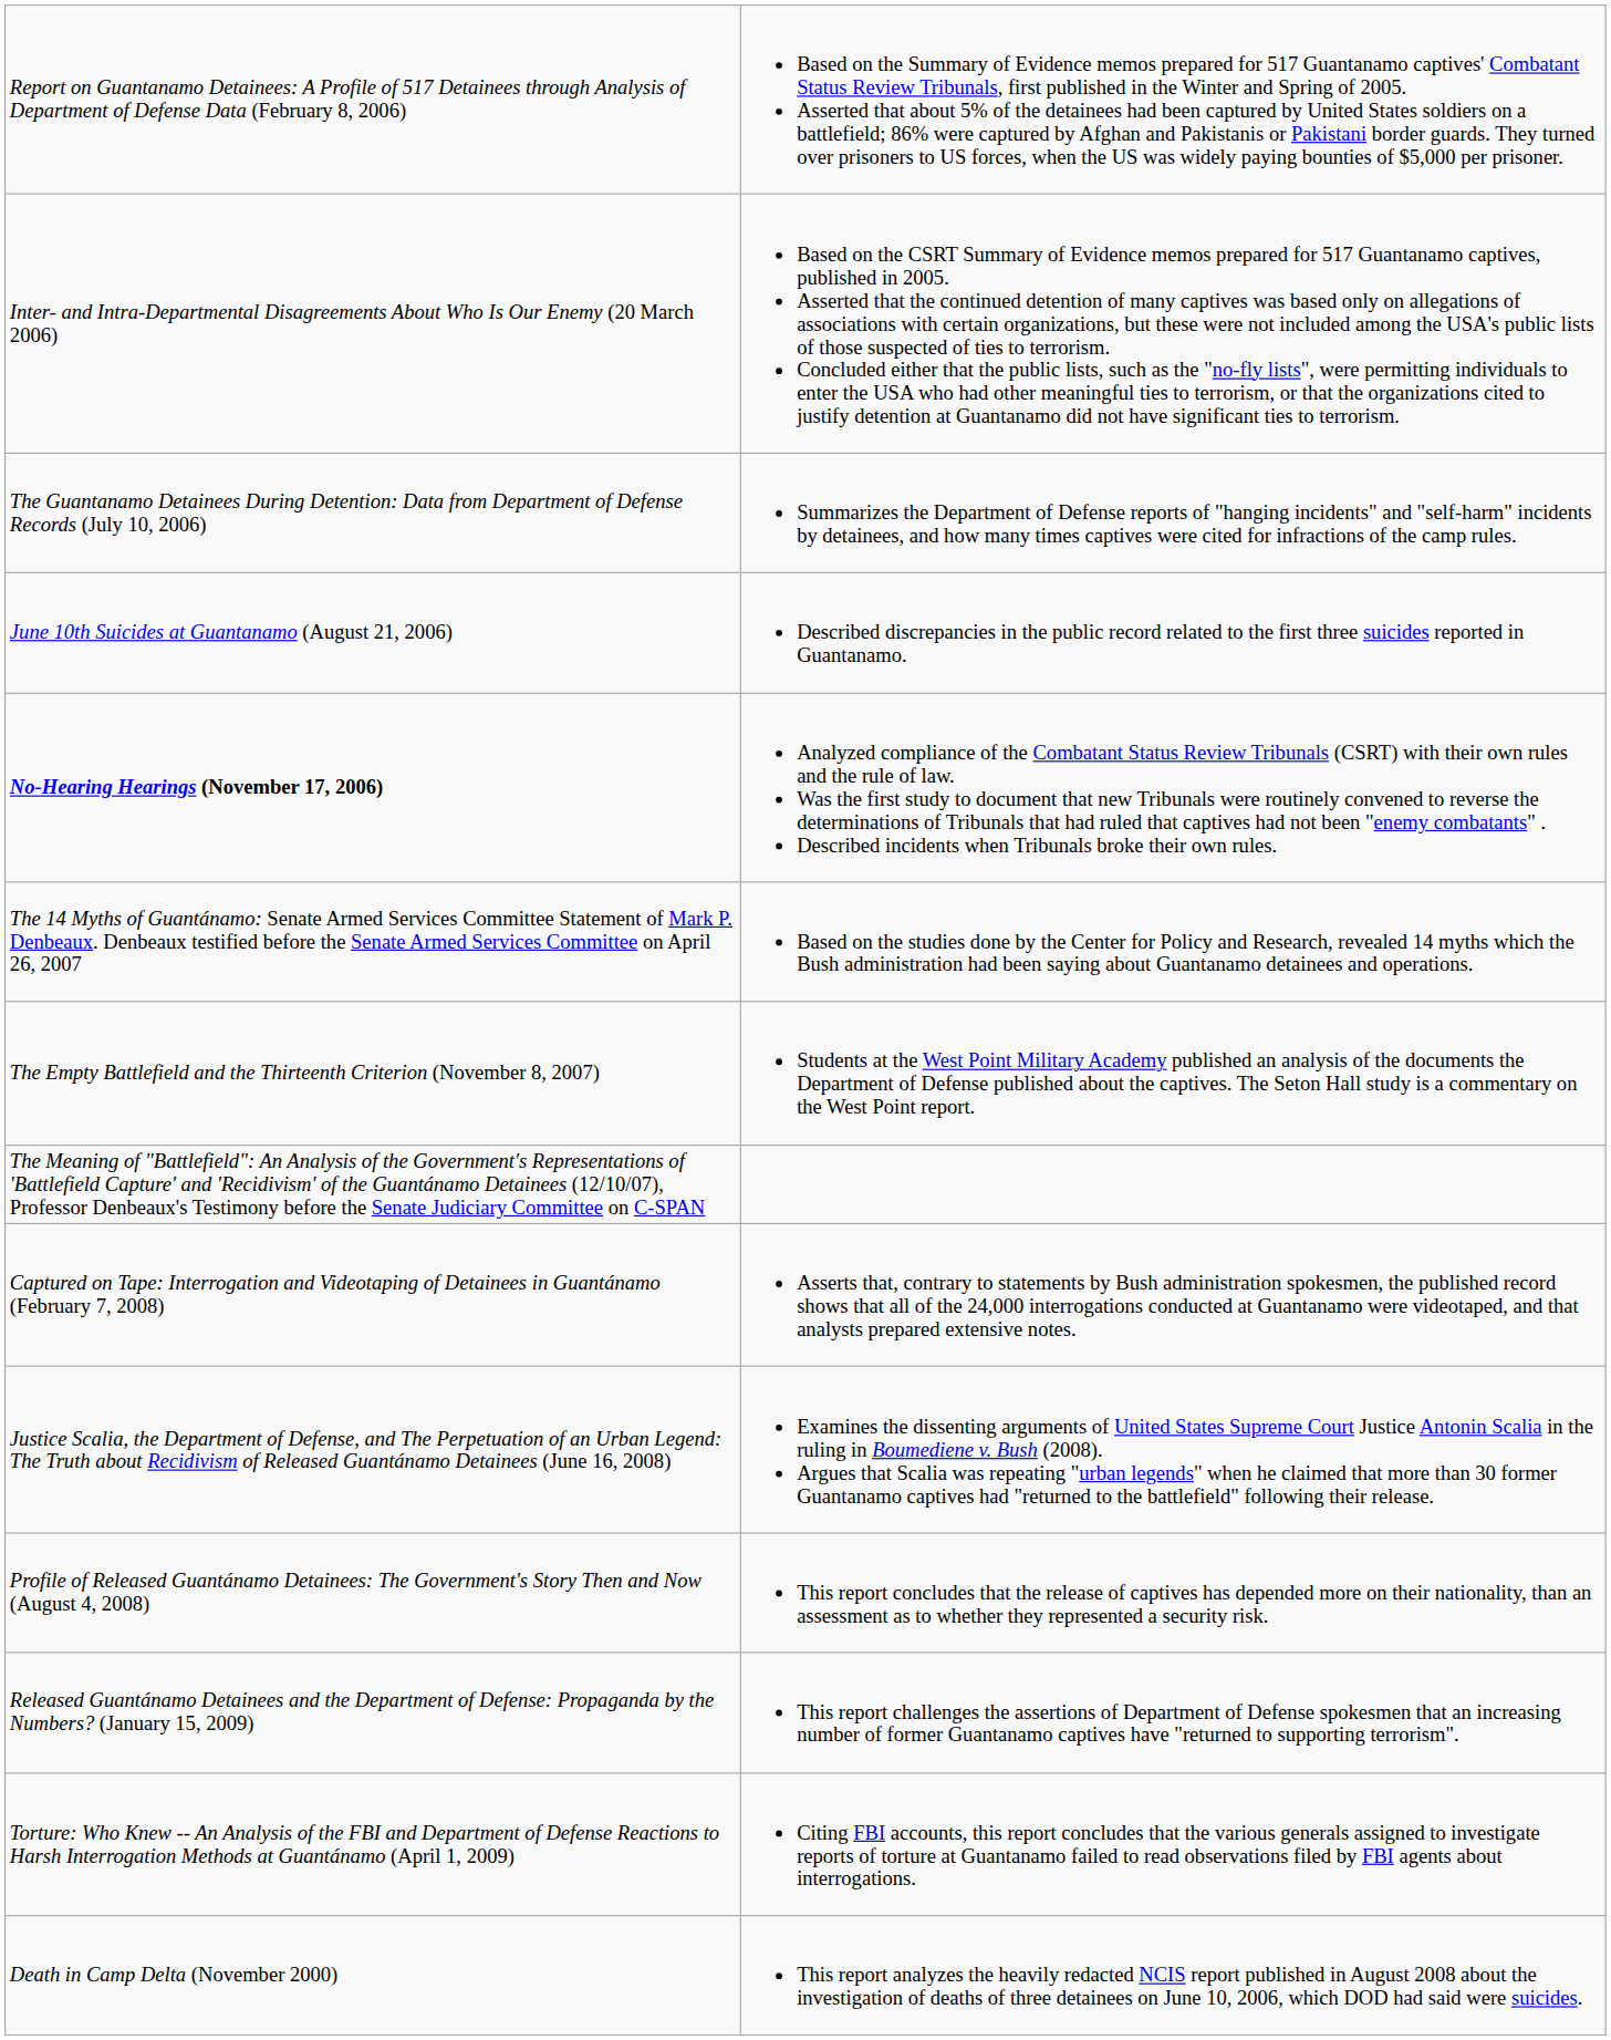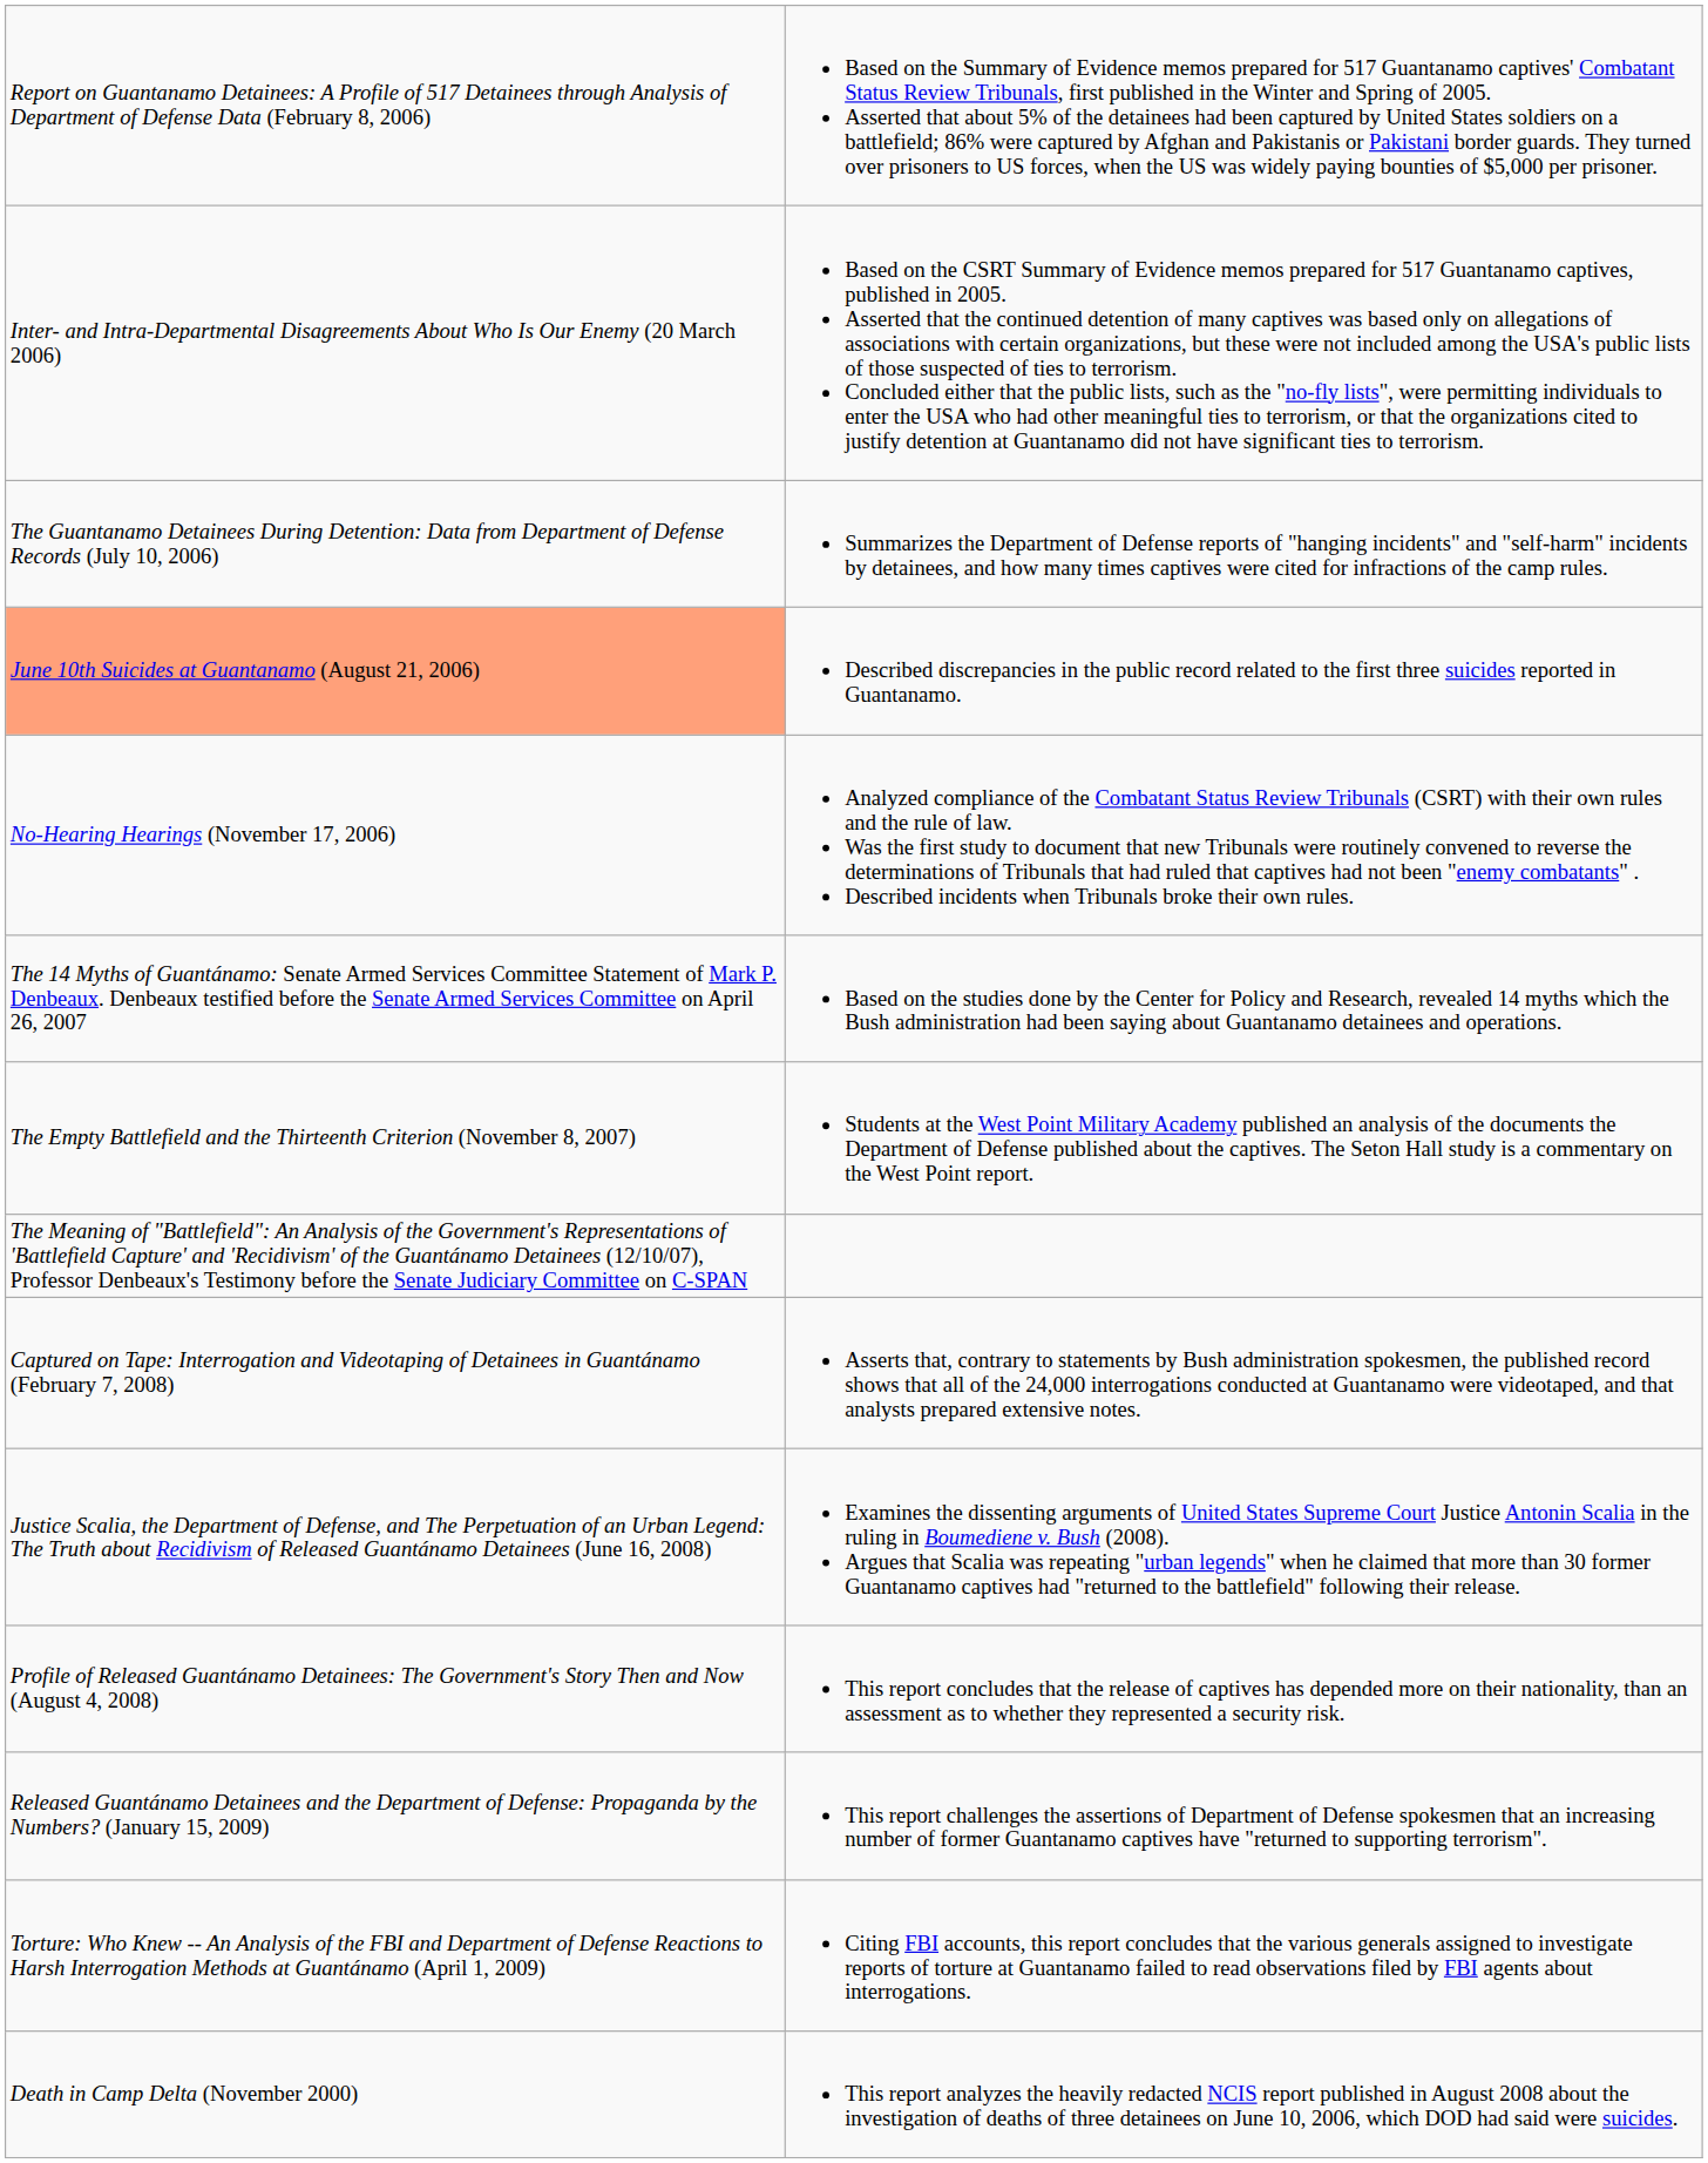June 10th Suicides at Guantanamo (August 21, 2006) | column 1: no background -> lightsalmon background
No-Hearing Hearings (November 17, 2006) | column 1: bold -> normal
